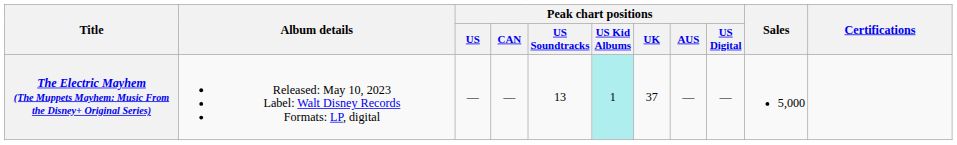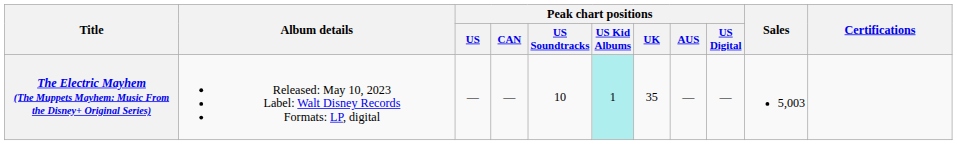row 3 | Peak chart positions / US Soundtracks: 13 -> 10
row 3 | Peak chart positions / UK: 37 -> 35
row 3 | Sales: 5,000 -> 5,003
